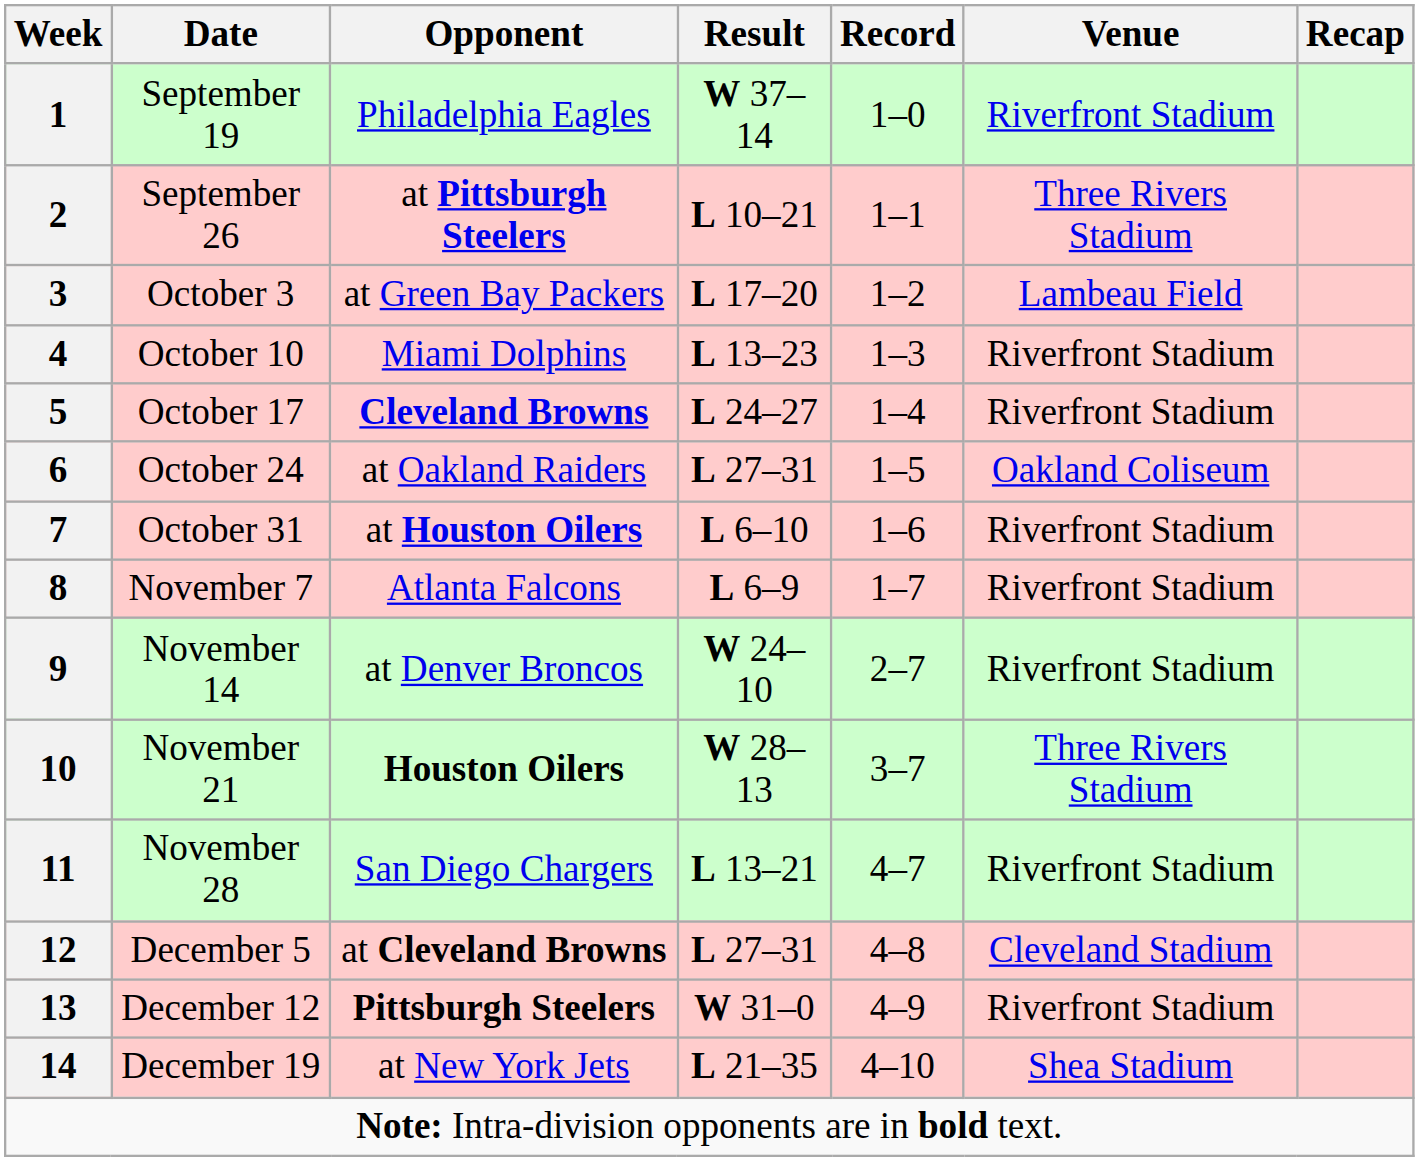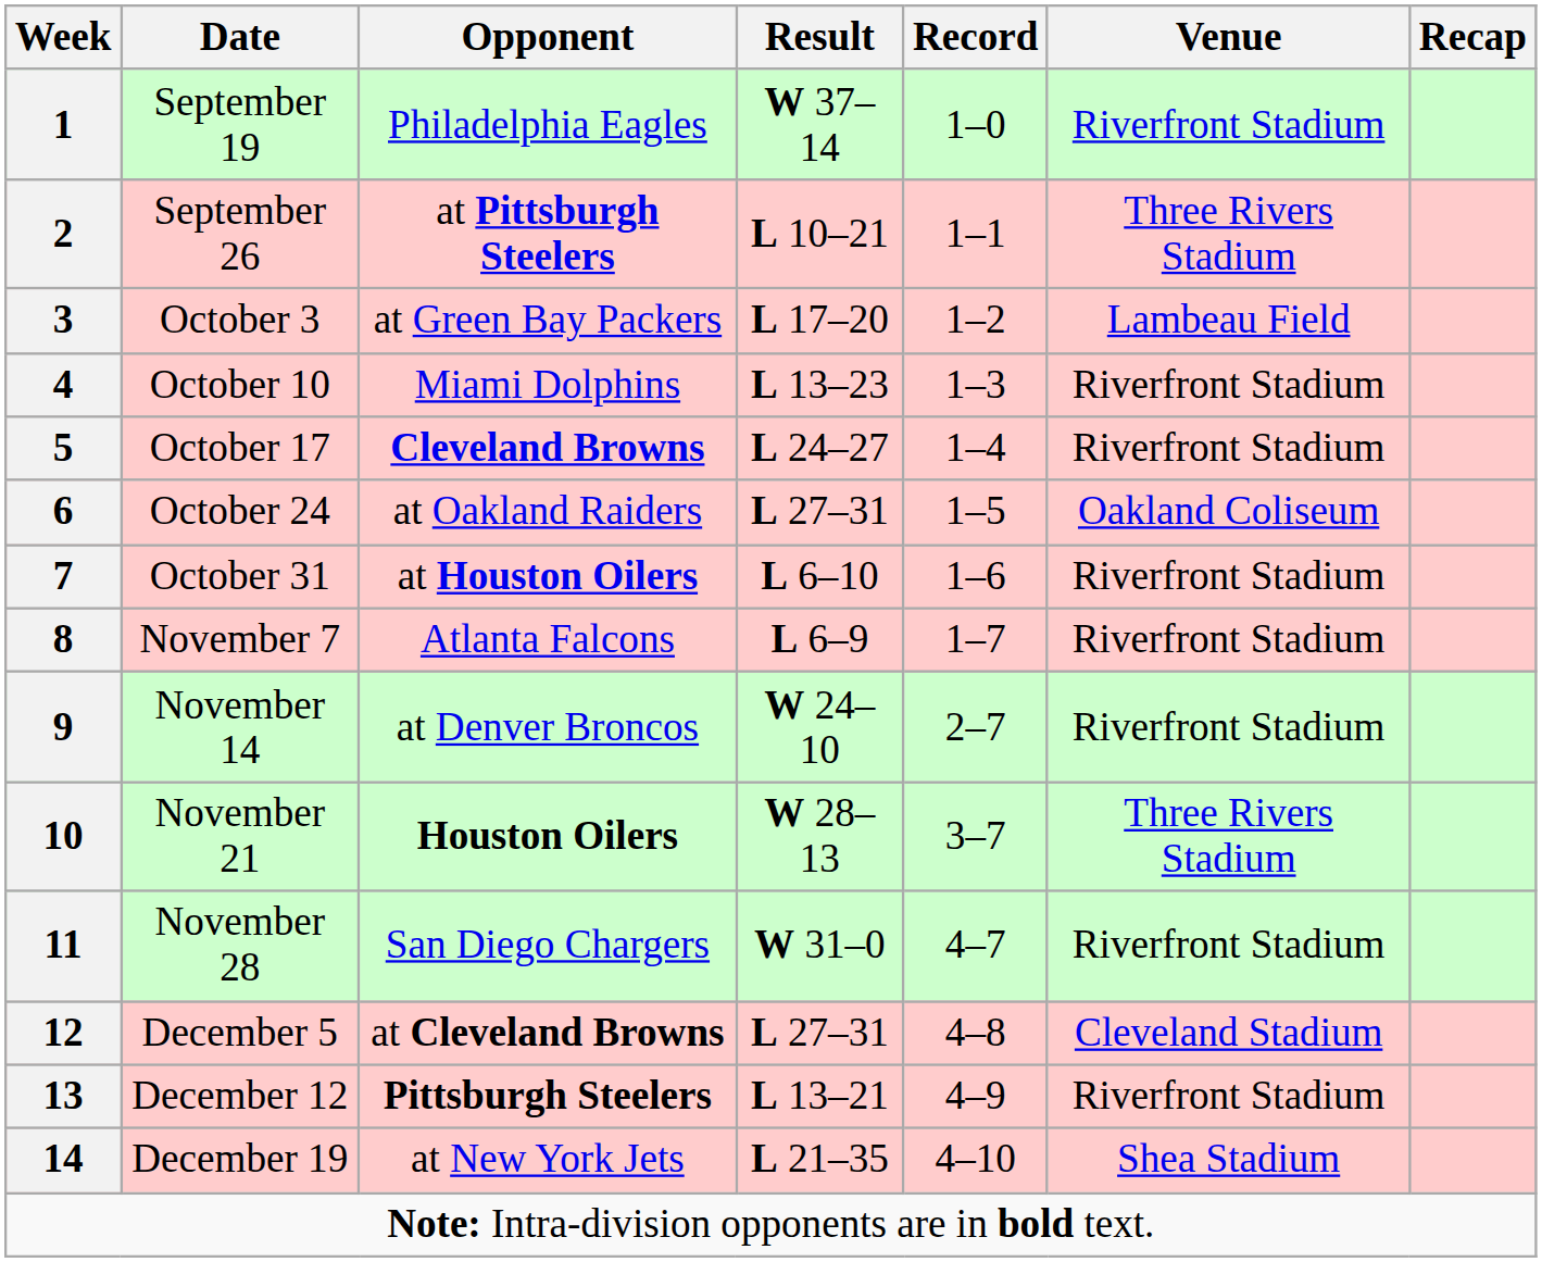11 | Result: L 13–21 -> W 31–0
13 | Result: W 31–0 -> L 13–21
